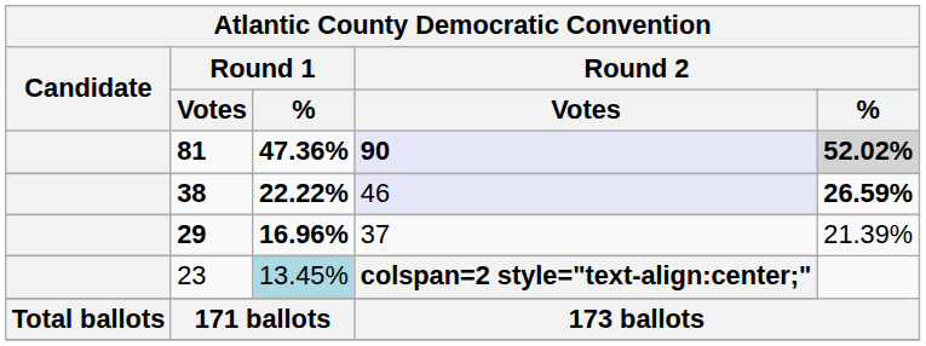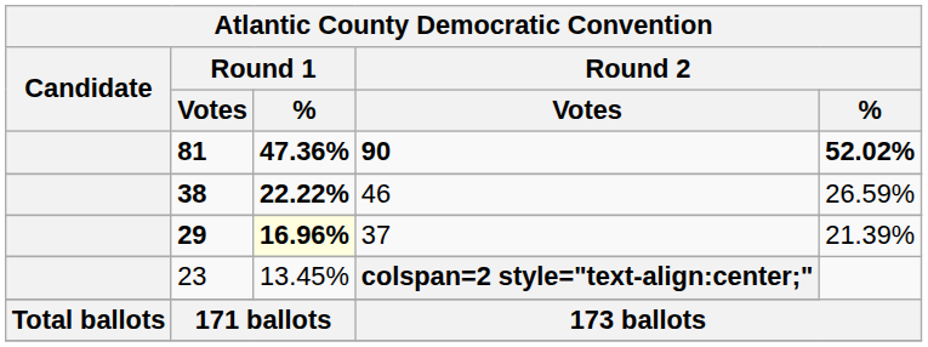81 | Round 2 / Votes: lavender background -> no background
81 | Round 2 / %: lightgrey background -> no background
38 | Round 2 / Votes: lavender background -> no background
38 | Round 2 / %: bold -> normal
29 | Round 1 / %: no background -> lightyellow background
23 | Round 1 / %: lightblue background -> no background
